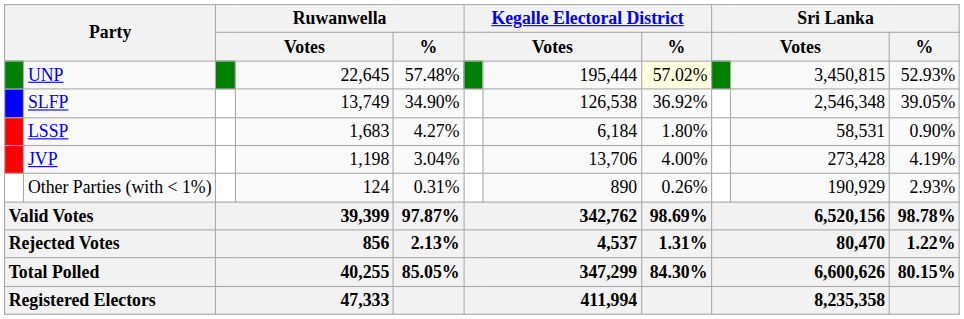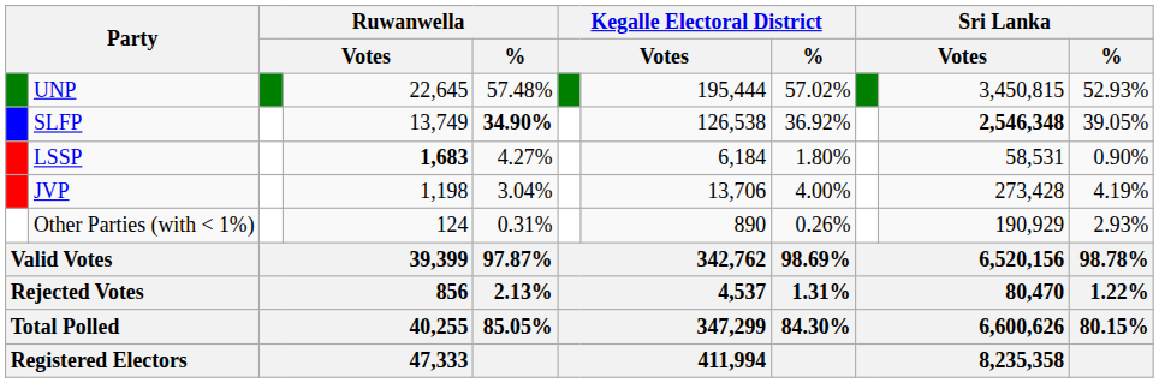UNP | Kegalle Electoral District / %: lightyellow background -> no background
SLFP | Ruwanwella / %: normal -> bold
SLFP | column 10: normal -> bold
LSSP | column 4: normal -> bold
